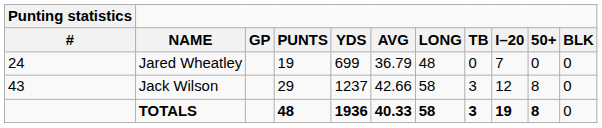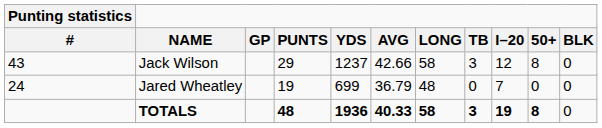rows swapped: Jack Wilson <-> Jared Wheatley
